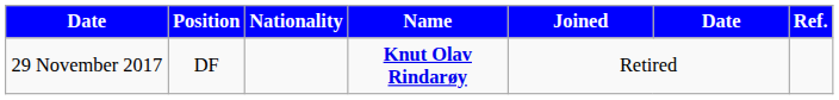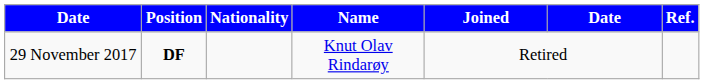29 November 2017 | Position: normal -> bold
29 November 2017 | Name: bold -> normal
